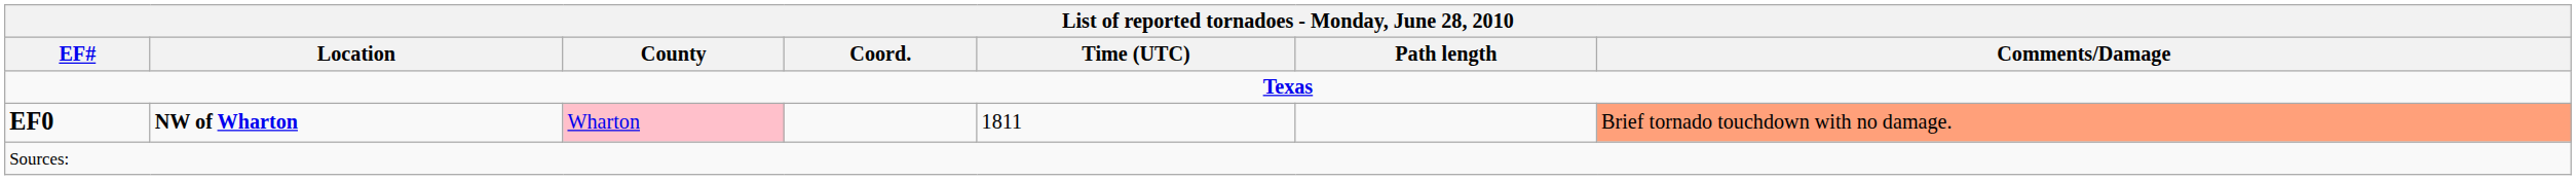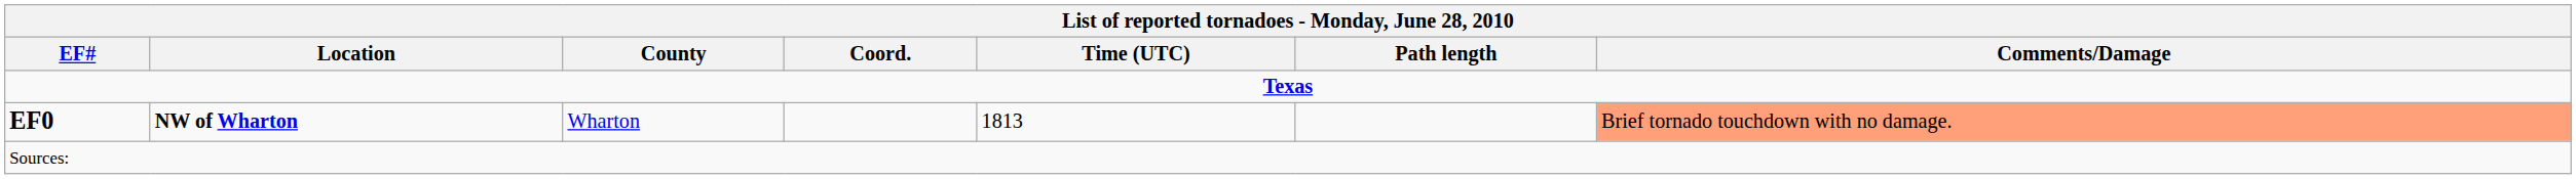EF0 | County: pink background -> no background
EF0 | Time (UTC): 1811 -> 1813
